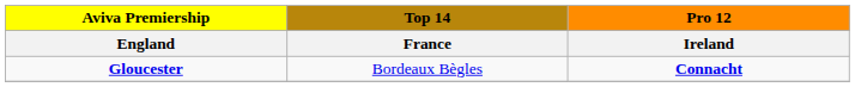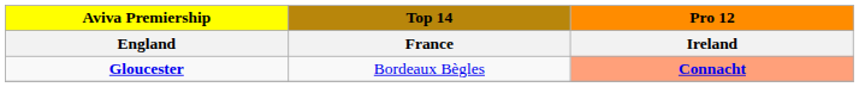Gloucester | Pro 12 / Ireland: no background -> lightsalmon background
